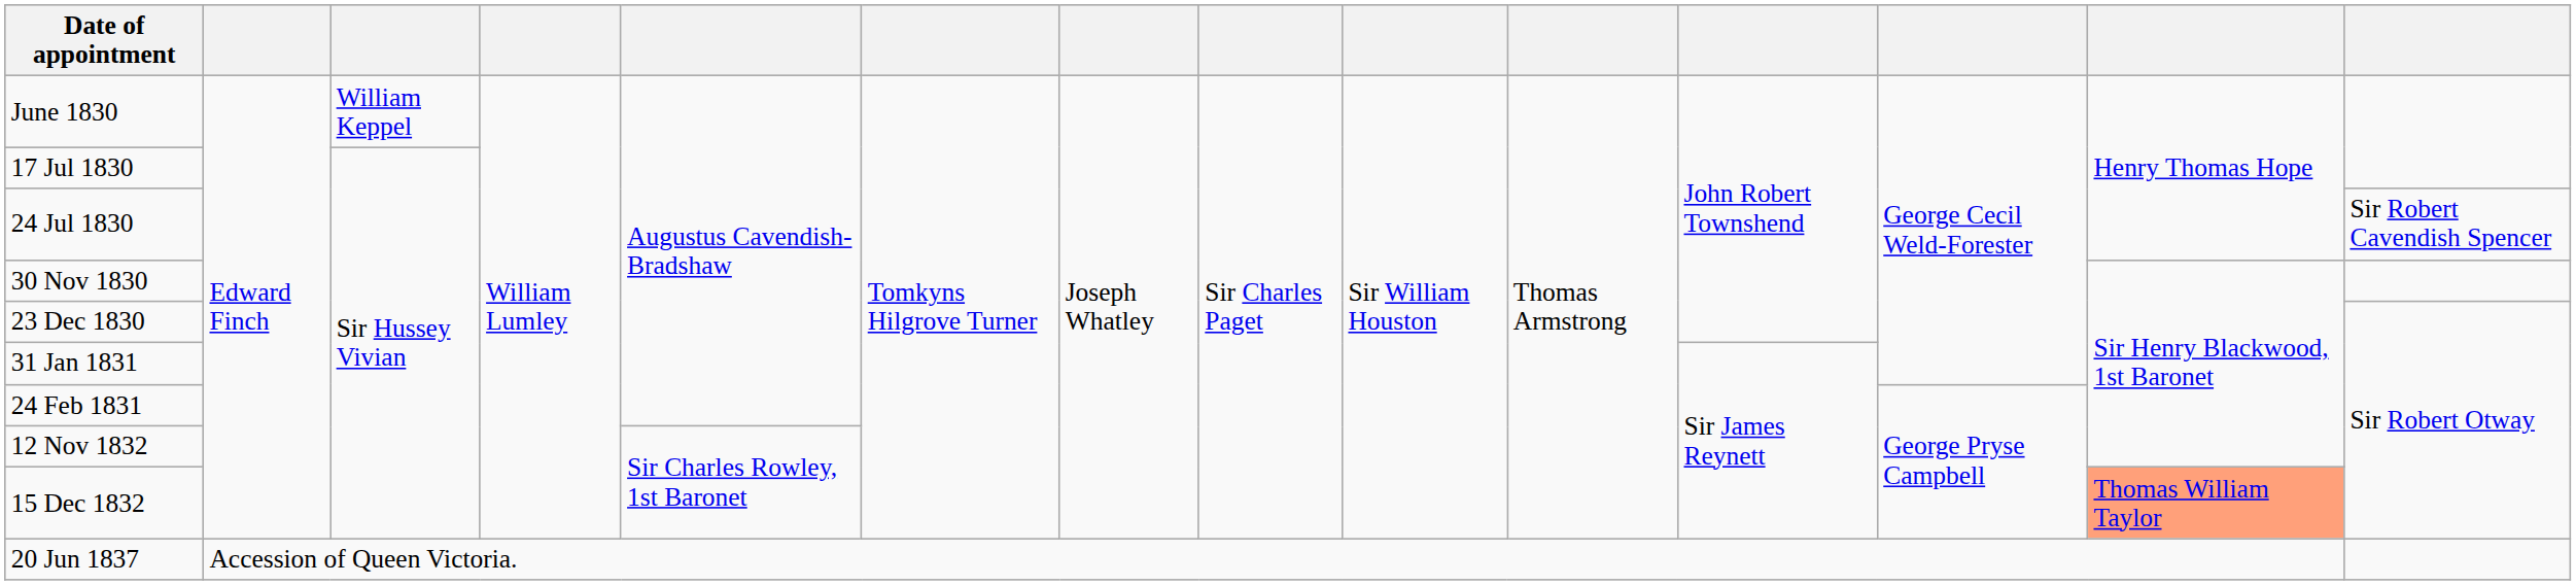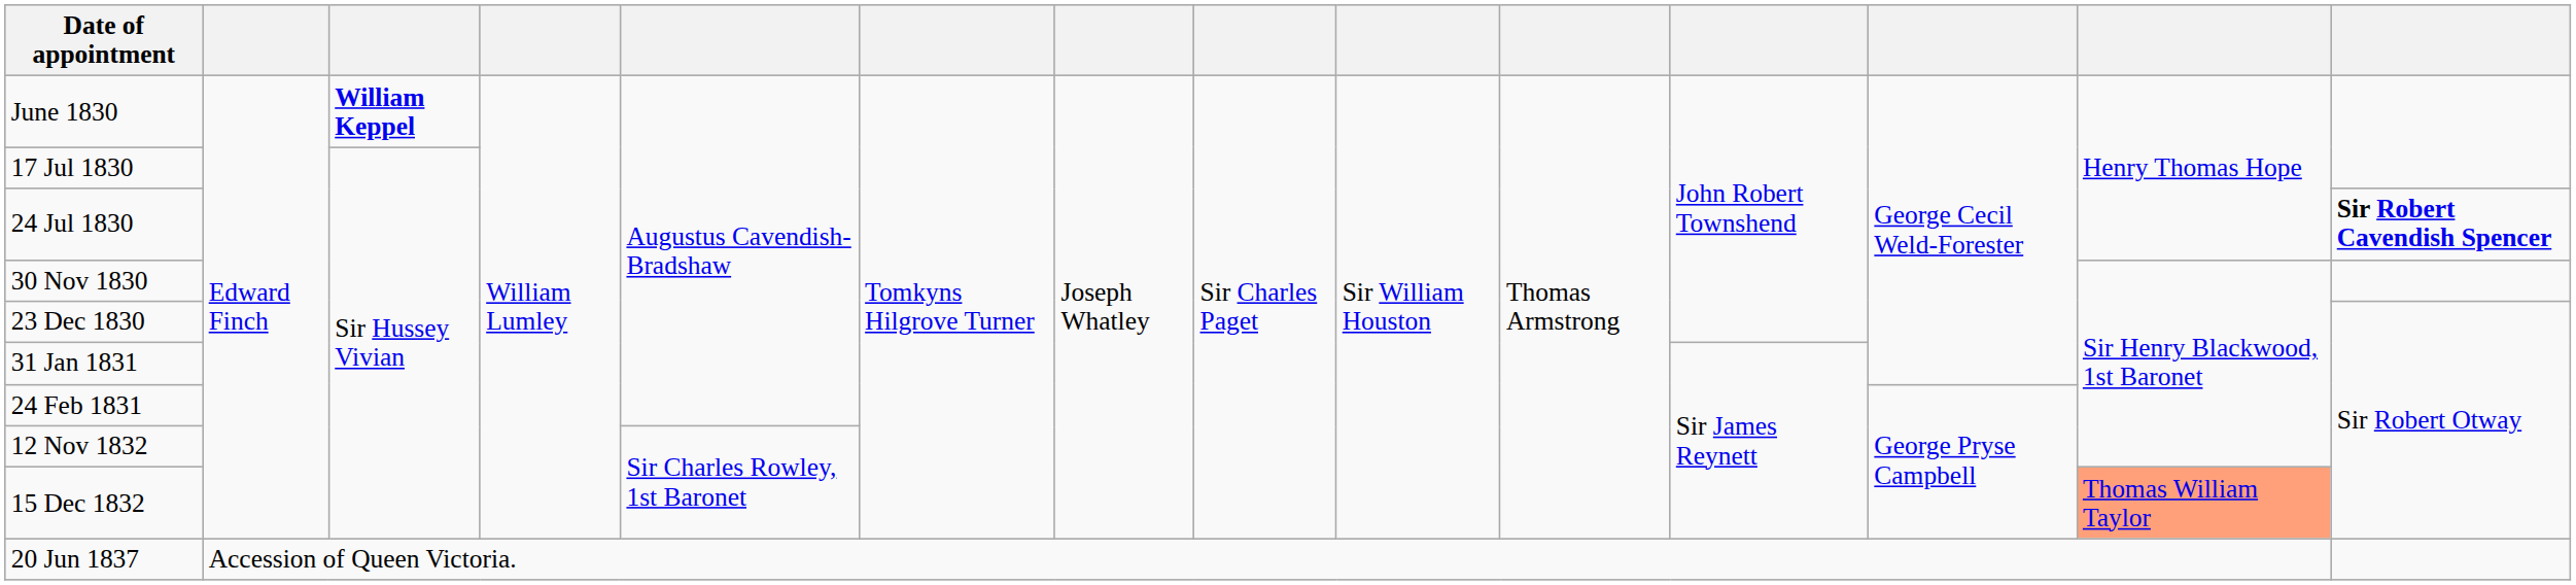June 1830 | column 3: normal -> bold
24 Jul 1830 | column 14: normal -> bold
